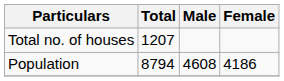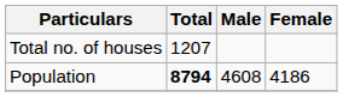Population | Total: normal -> bold
